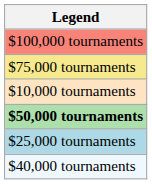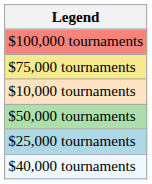row 5 | column 1: bold -> normal
